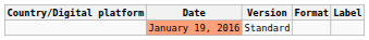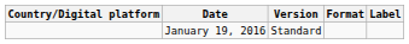January 19, 2016 | Date: lightsalmon background -> no background
